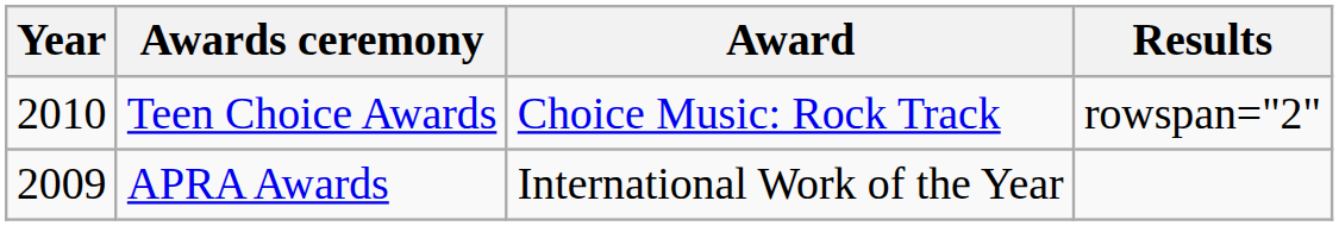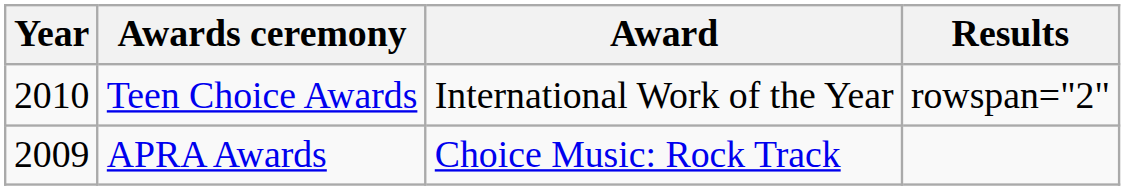Teen Choice Awards | Award: Choice Music: Rock Track -> International Work of the Year
APRA Awards | Award: International Work of the Year -> Choice Music: Rock Track
